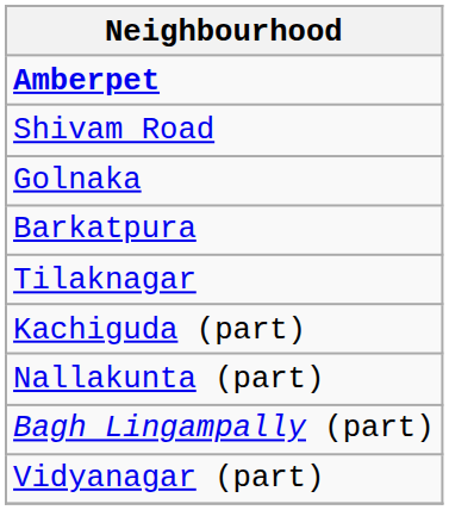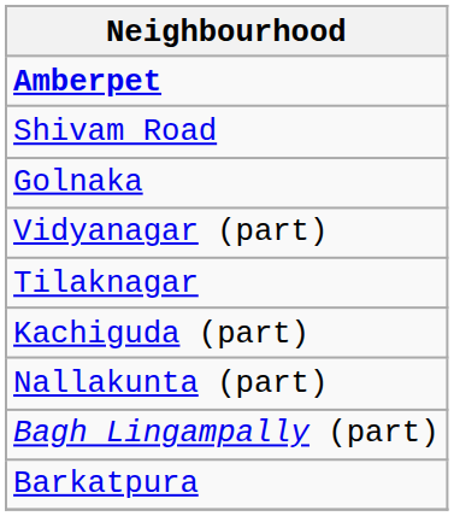row 5 | column 1: Barkatpura -> Vidyanagar (part)
row 10 | column 1: Vidyanagar (part) -> Barkatpura
